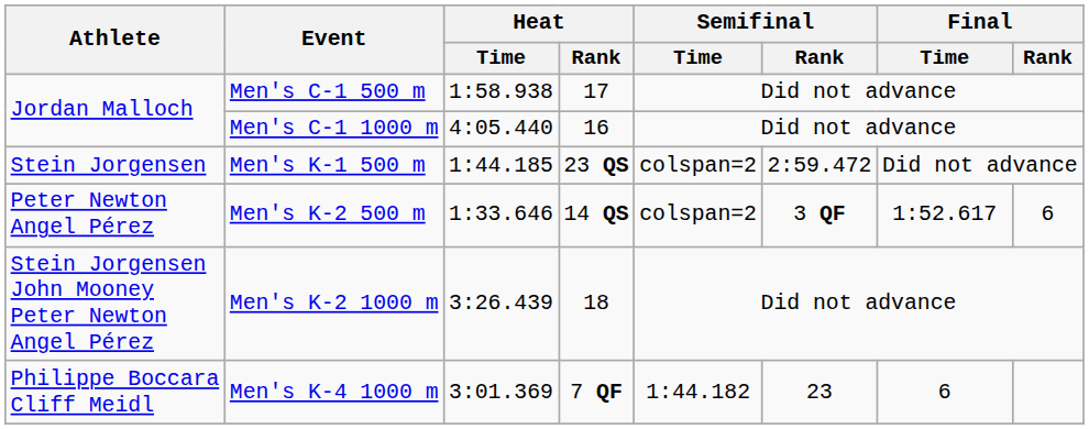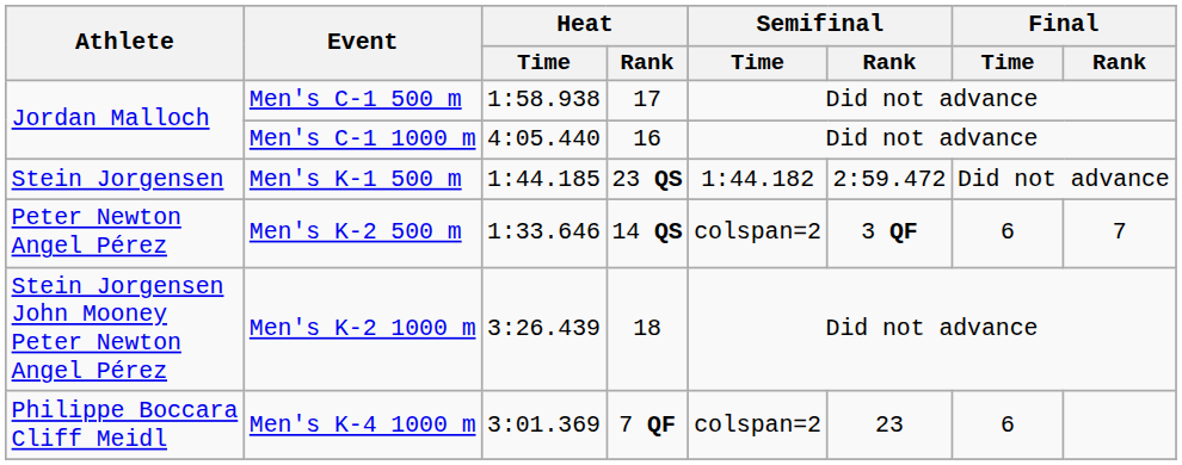Men's K-1 500 m | Semifinal / Time: colspan=2 -> 1:44.182
Men's K-2 500 m | Final / Time: 1:52.617 -> 6
Men's K-2 500 m | Final / Rank: 6 -> 7
Men's K-4 1000 m | Semifinal / Time: 1:44.182 -> colspan=2
